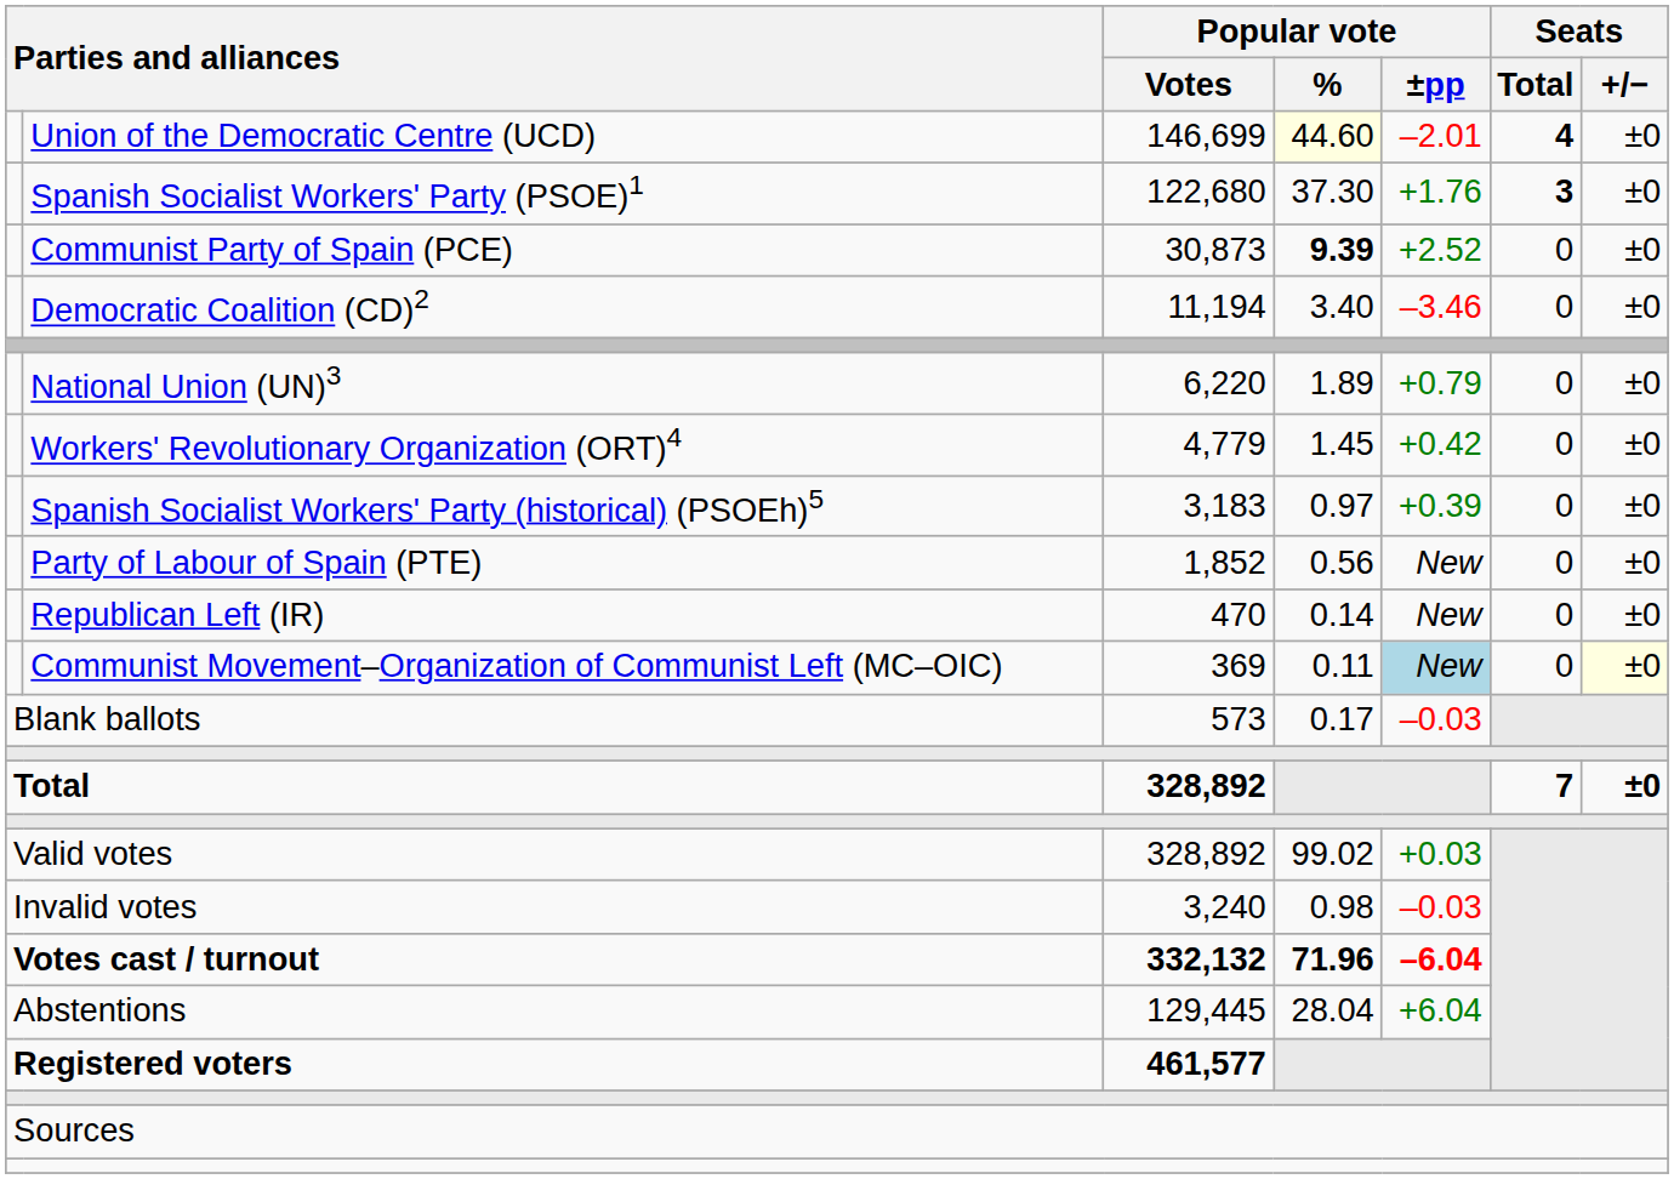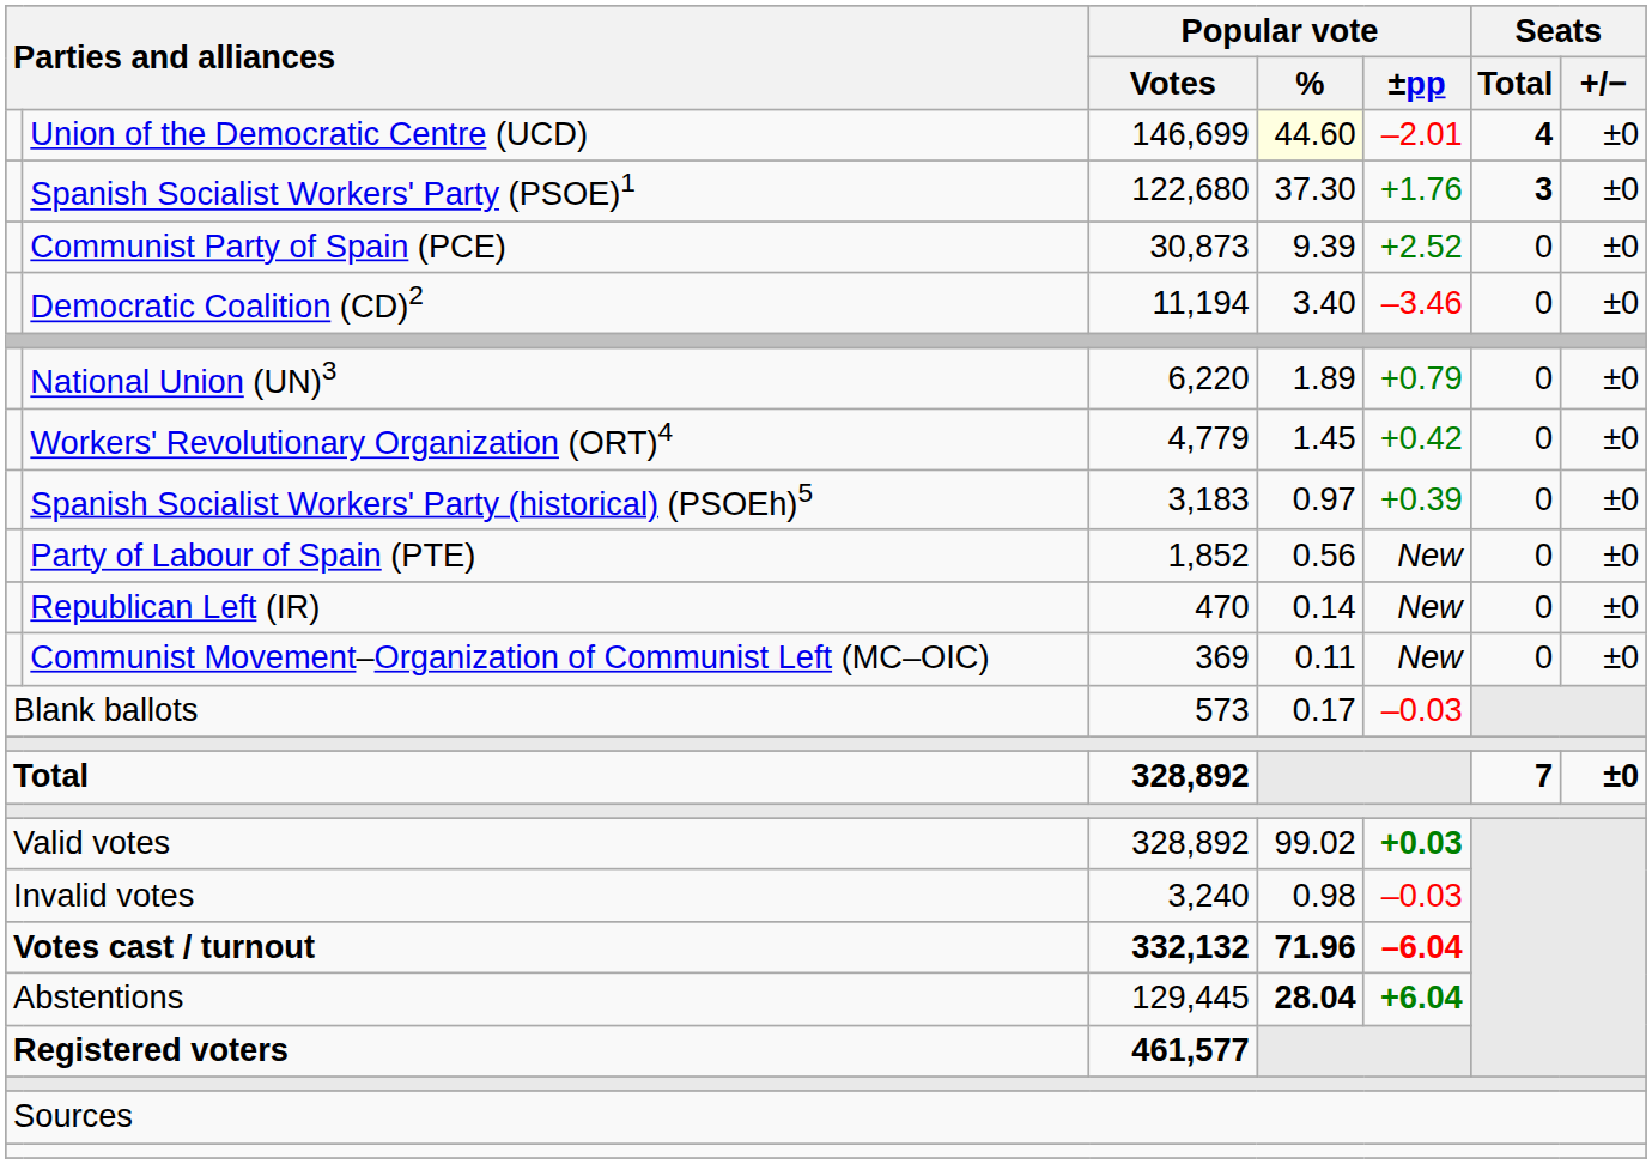Communist Party of Spain (PCE) | Popular vote / %: bold -> normal
Communist Movement–Organization of Communist Left (MC–OIC) | Popular vote / ±pp: lightblue background -> no background
Communist Movement–Organization of Communist Left (MC–OIC) | Seats / +/−: lightyellow background -> no background
Valid votes | Popular vote / ±pp: normal -> bold
Abstentions | Popular vote / %: normal -> bold
Abstentions | Popular vote / ±pp: normal -> bold
